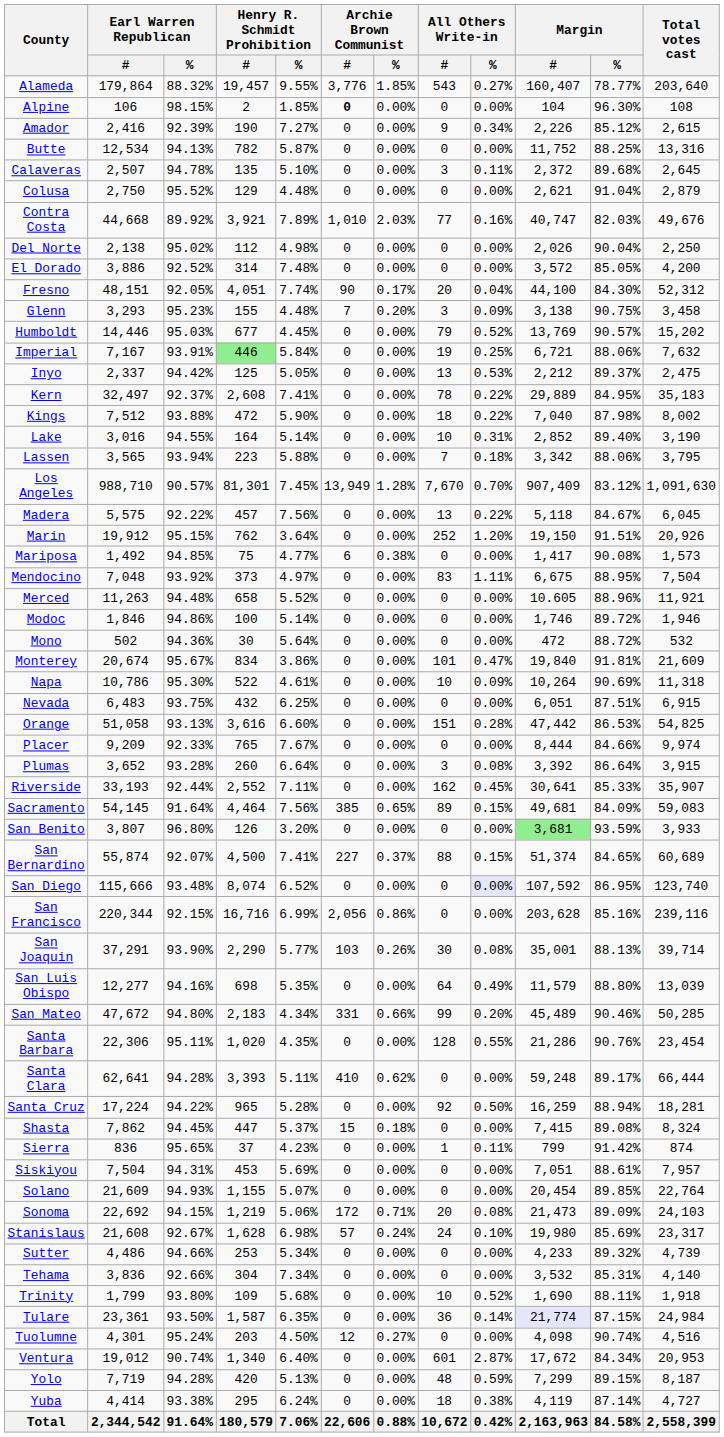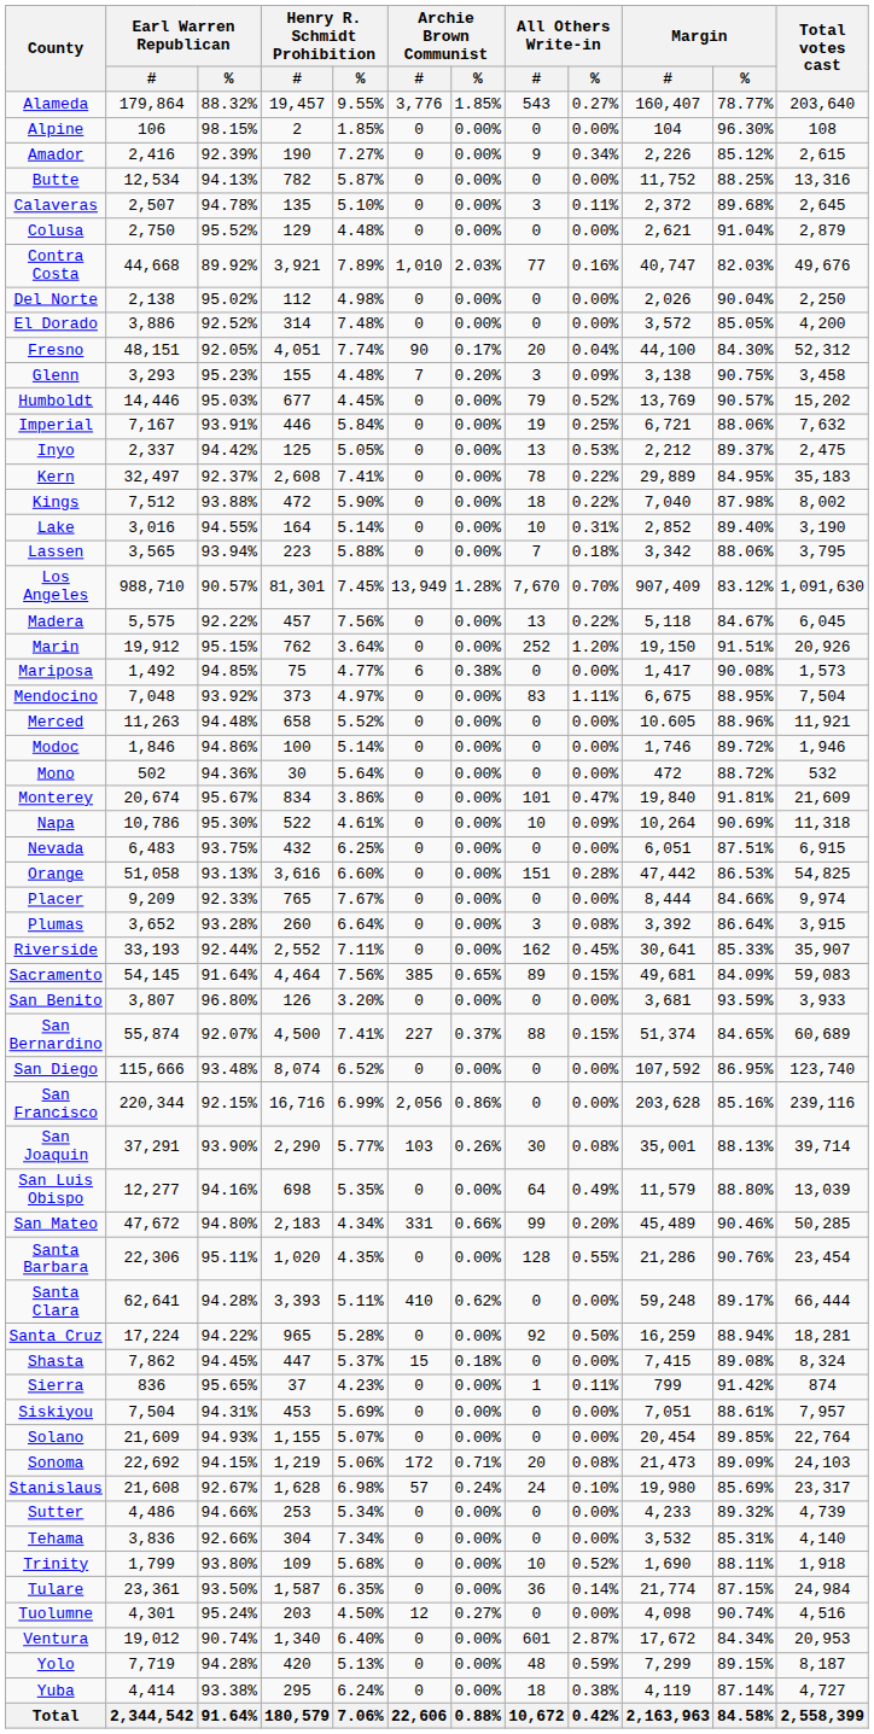Alpine | Archie Brown Communist / #: bold -> normal
Imperial | Henry R. Schmidt Prohibition / #: lightgreen background -> no background
San Benito | Margin / #: lightgreen background -> no background
San Diego | All Others Write-in / %: lavender background -> no background
Tulare | Margin / #: lavender background -> no background
